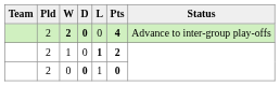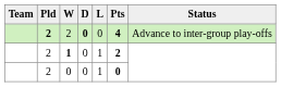row 2 | Pld: normal -> bold
row 2 | W: bold -> normal
row 3 | W: normal -> bold
row 3 | L: bold -> normal
row 4 | D: bold -> normal
